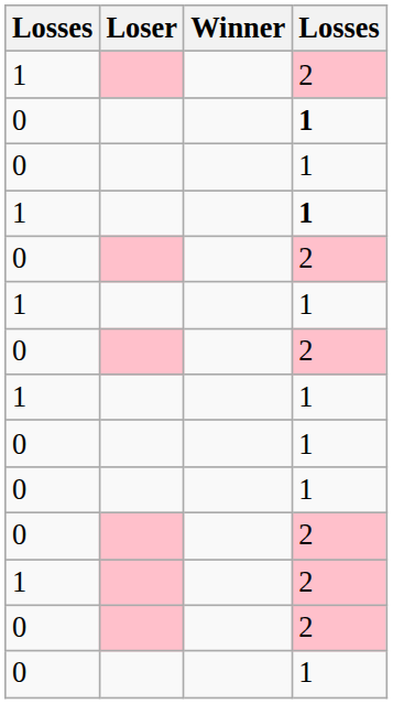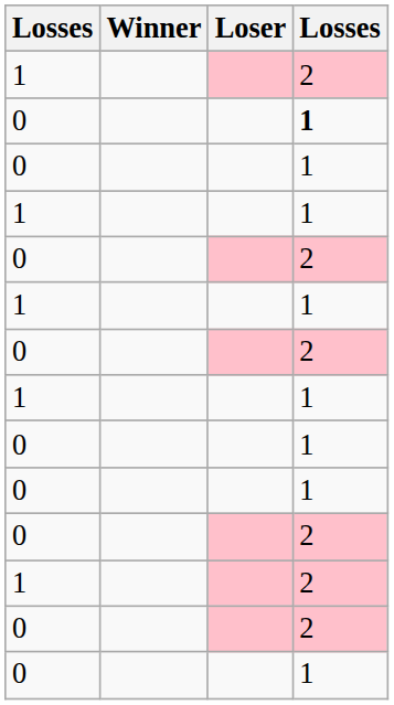columns swapped: Winner <-> Loser
row 5 | column 4: bold -> normal
